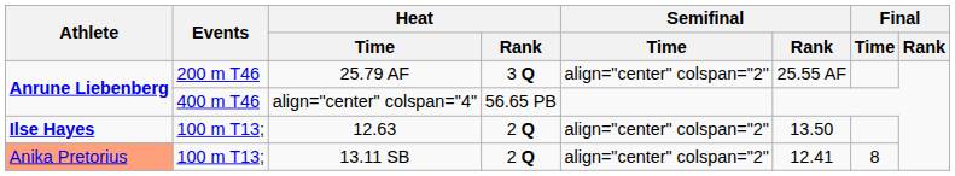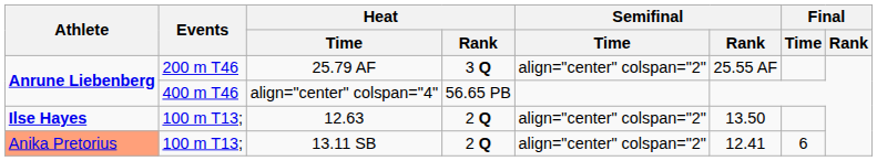13.11 SB | Final / Time: 8 -> 6
